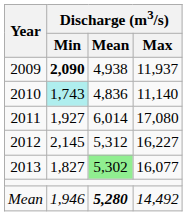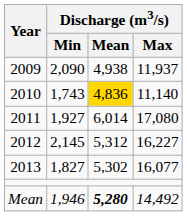2009 | Discharge (m3/s) / Min: bold -> normal
2010 | Discharge (m3/s) / Min: paleturquoise background -> no background
2010 | Discharge (m3/s) / Mean: no background -> gold background
2013 | Discharge (m3/s) / Mean: lightgreen background -> no background
